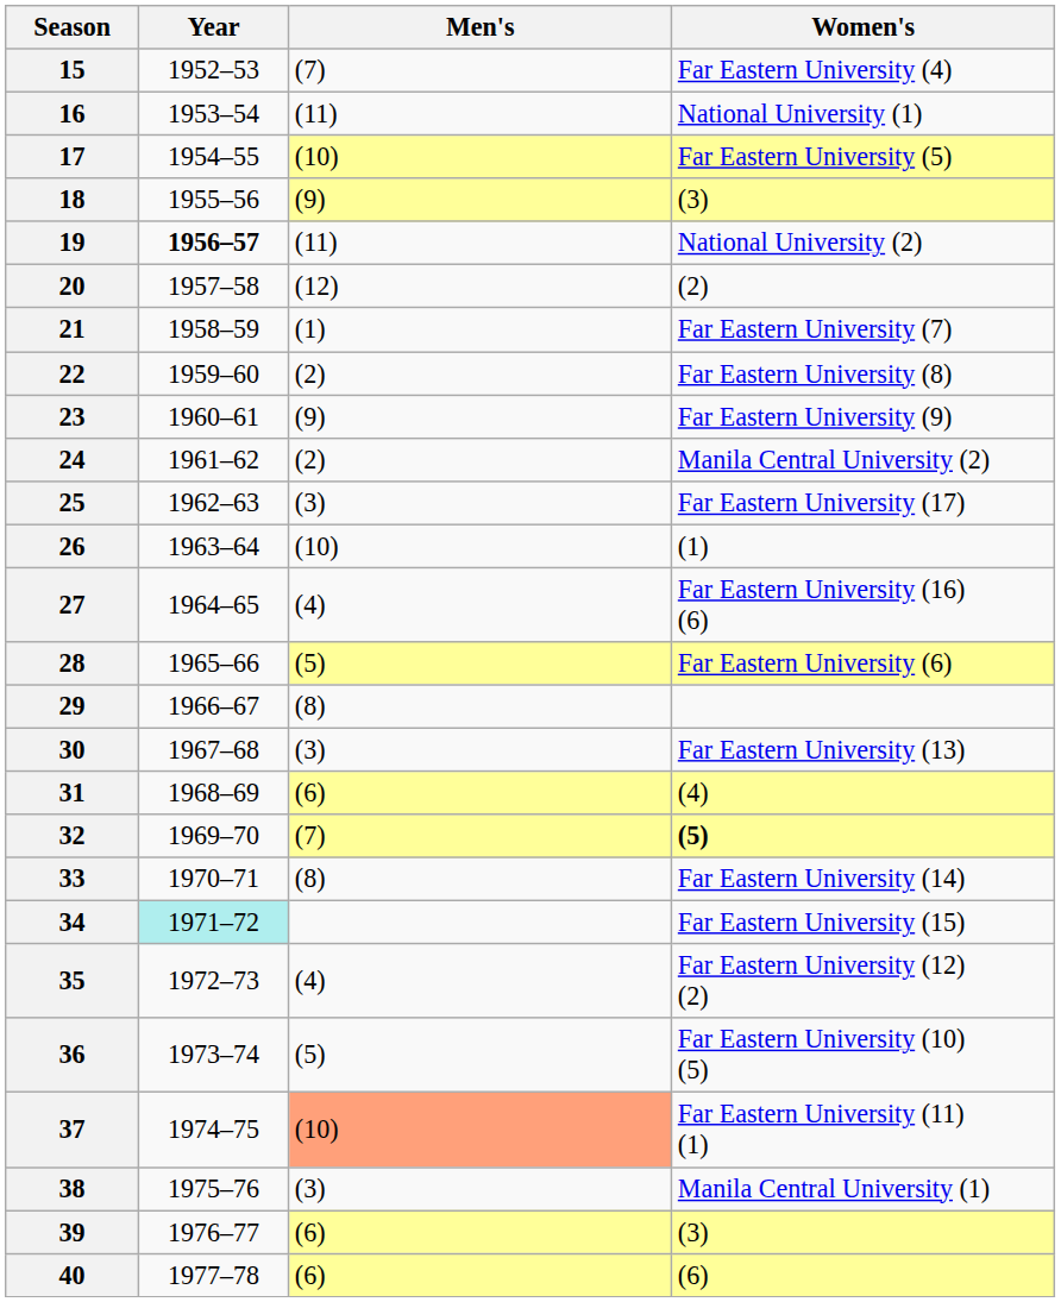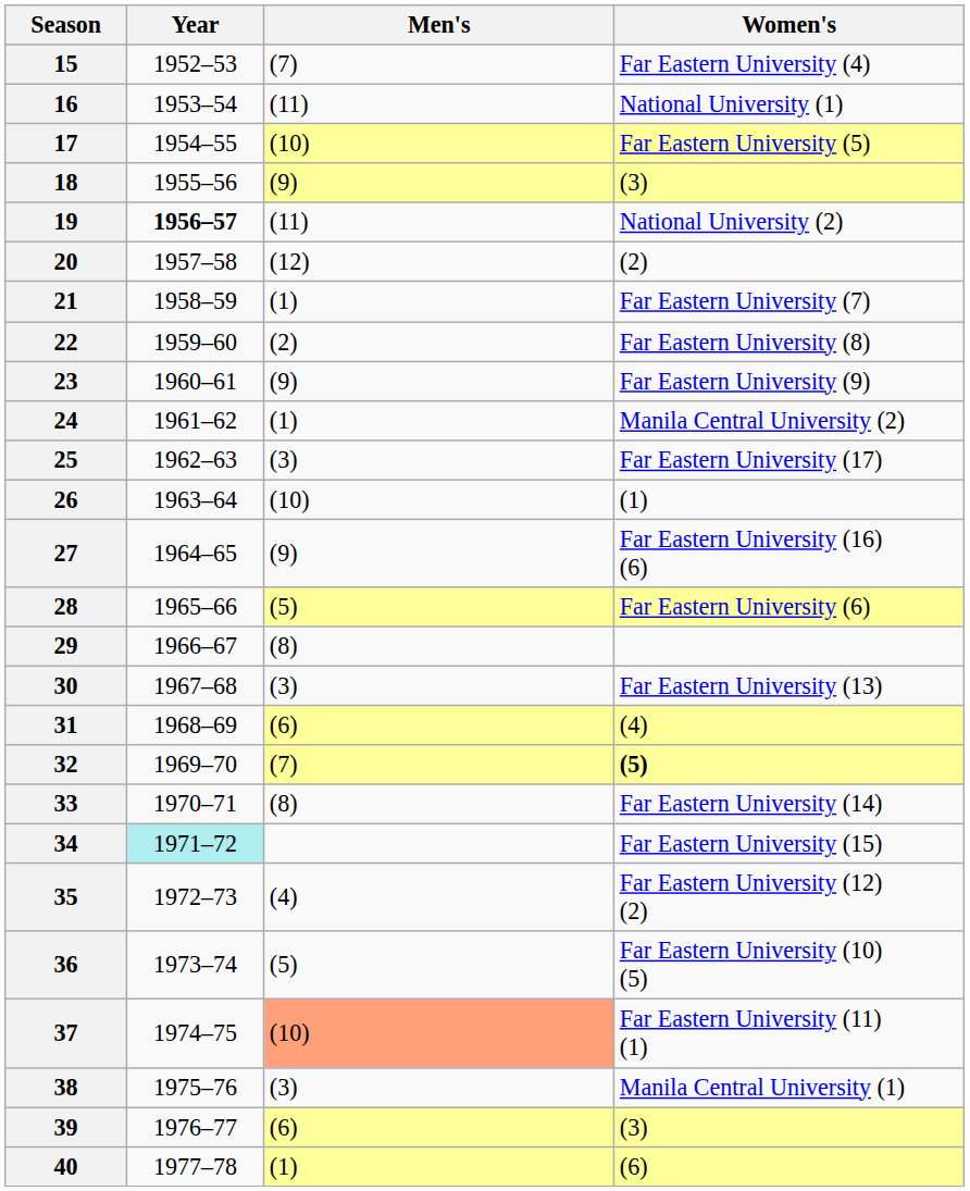24 | Men's: (2) -> (1)
27 | Men's: (4) -> (9)
40 | Men's: (6) -> (1)
